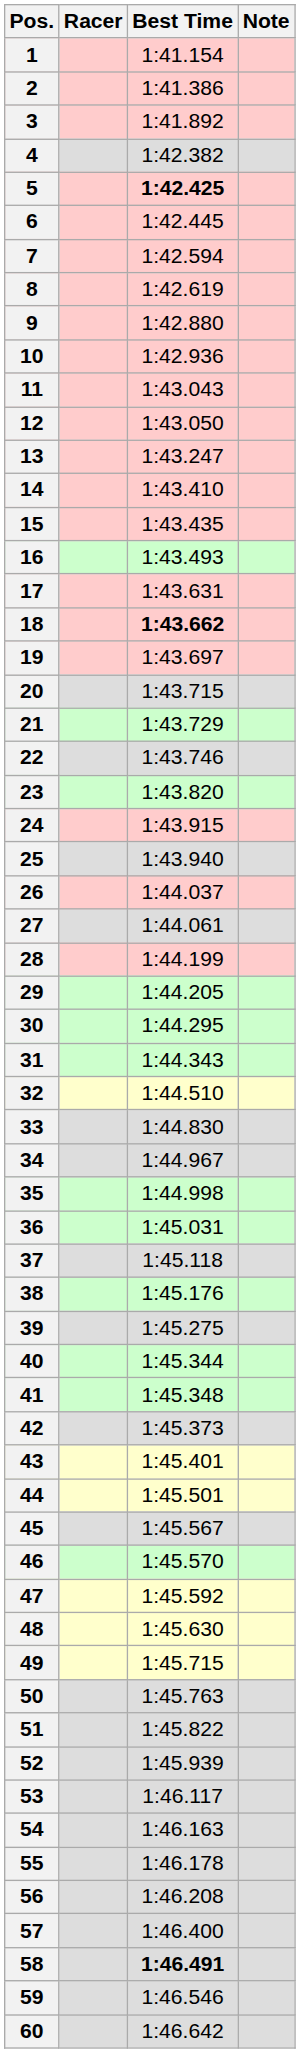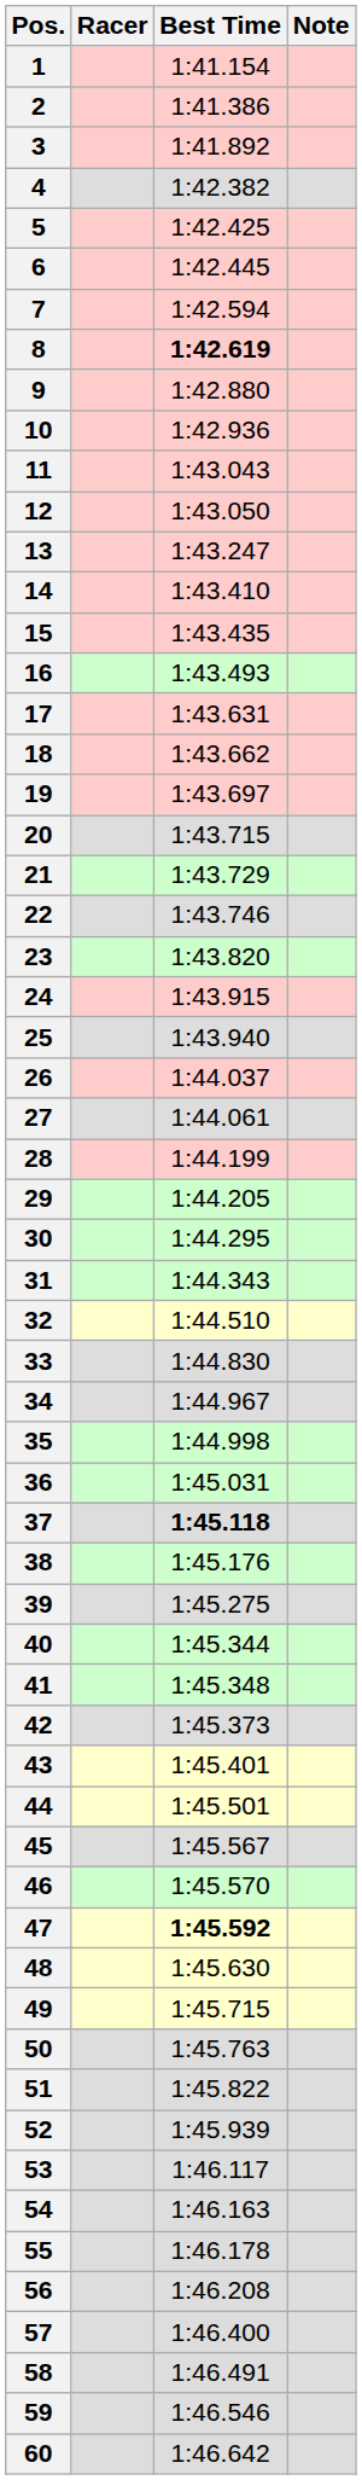5 | Best Time: bold -> normal
8 | Best Time: normal -> bold
18 | Best Time: bold -> normal
37 | Best Time: normal -> bold
47 | Best Time: normal -> bold
58 | Best Time: bold -> normal
